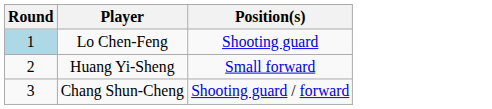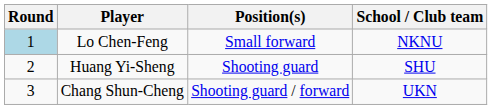+ column: School / Club team | NKNU | SHU | UKN
Lo Chen-Feng | Position(s): Shooting guard -> Small forward
Huang Yi-Sheng | Position(s): Small forward -> Shooting guard
